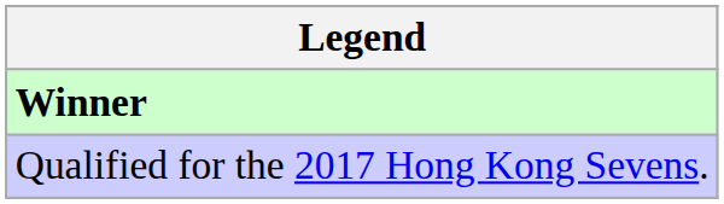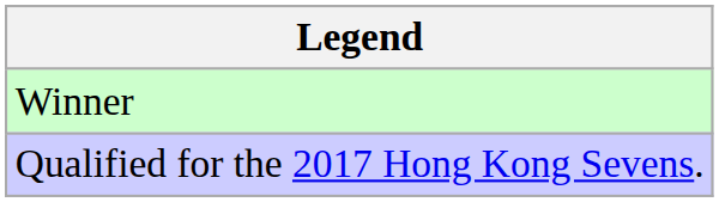row 2 | column 1: bold -> normal
